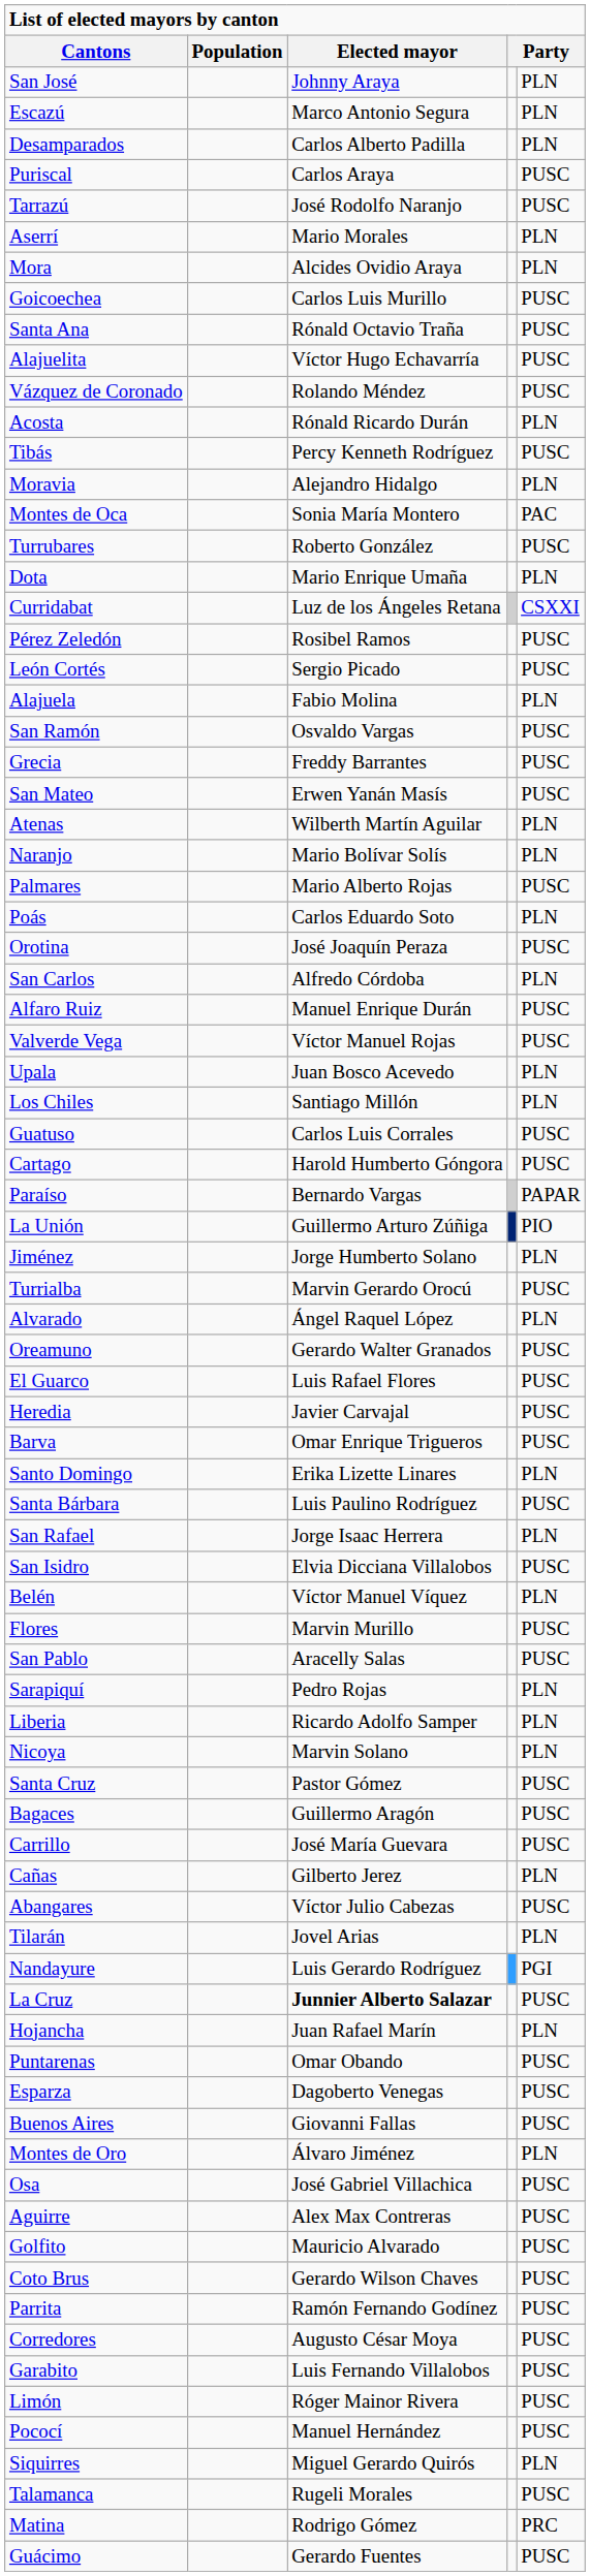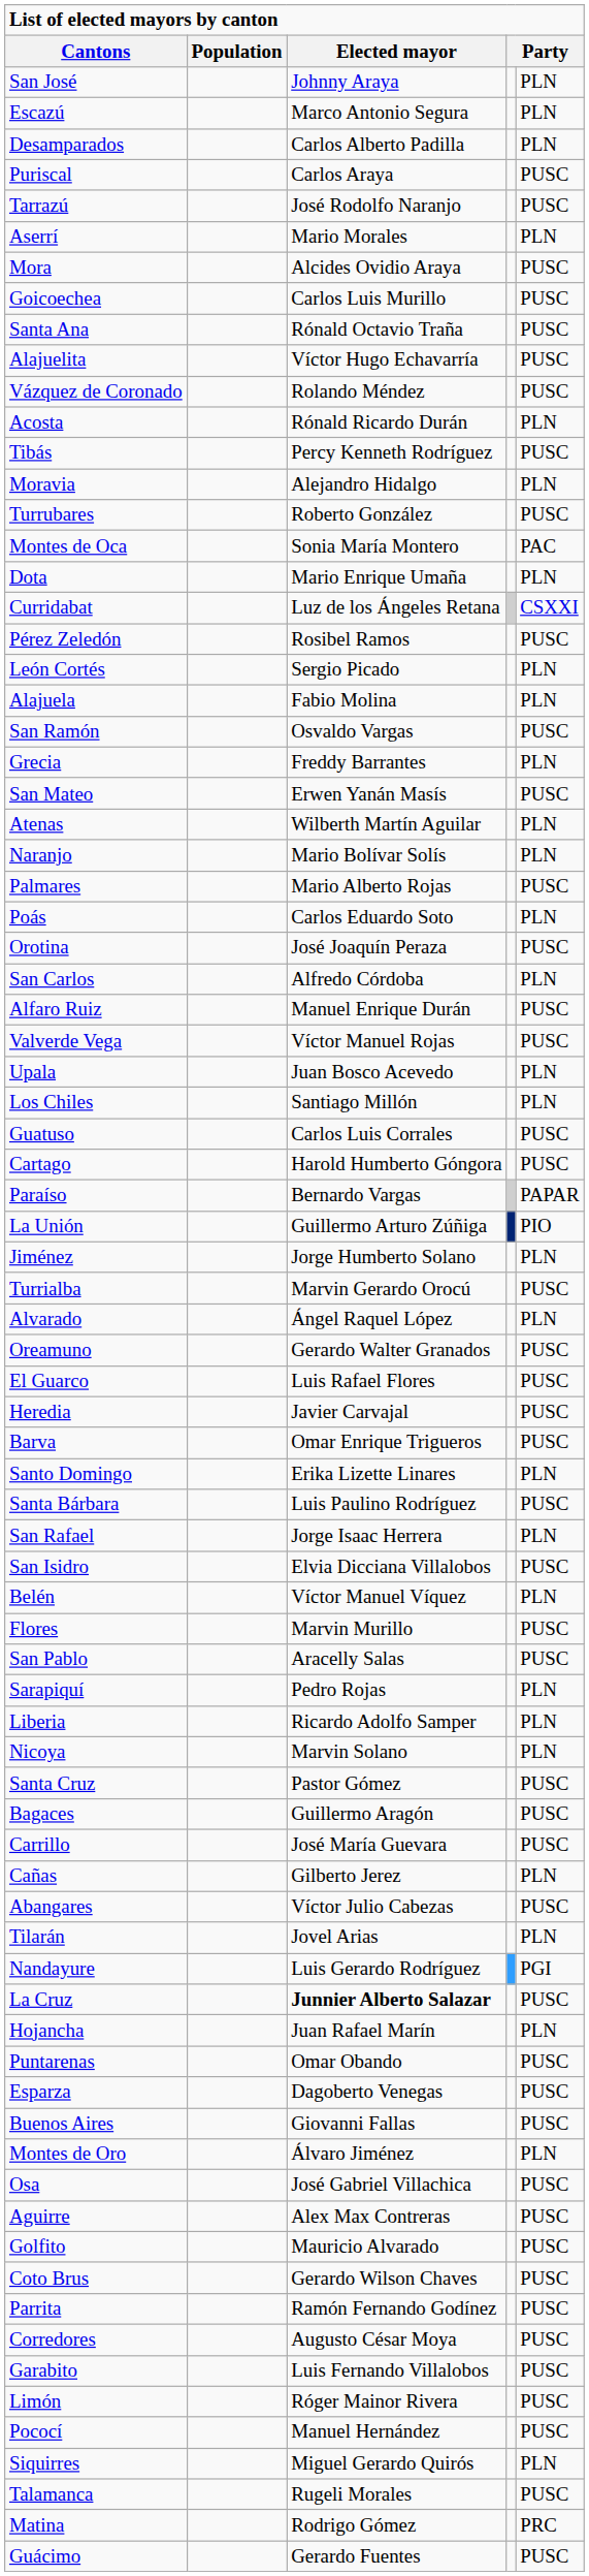Mora | column 5: PLN -> PUSC
rows swapped: Montes de Oca <-> Turrubares
León Cortés | column 5: PUSC -> PLN
Grecia | column 5: PUSC -> PLN
